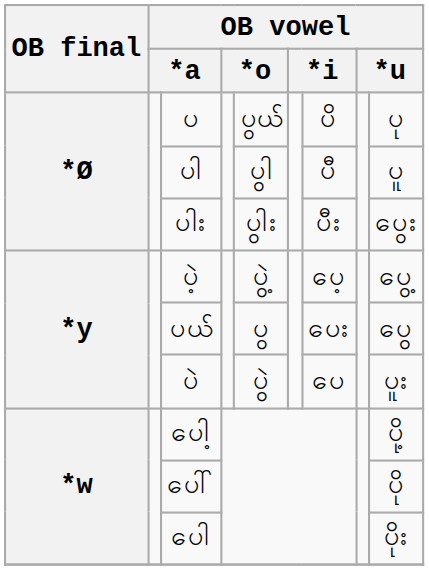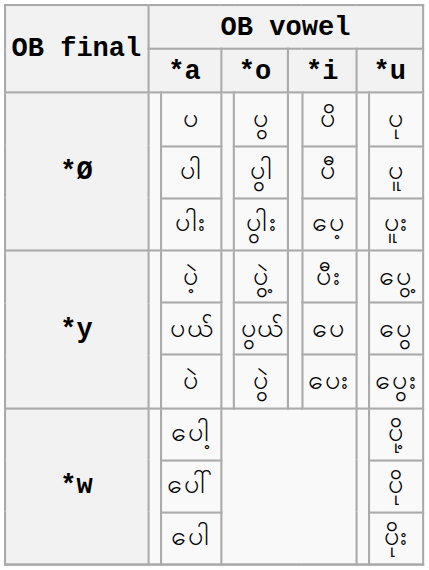ပ | column 5: ပွယ် -> ပွ
ပါး | column 7: ပီး -> ပေ့
ပါး | column 9: ပွေး -> ပူး
ပဲ့ | column 7: ပေ့ -> ပီး
ပယ် | column 5: ပွ -> ပွယ်
ပယ် | column 7: ပေး -> ပေ
ပဲ | column 7: ပေ -> ပေး
ပဲ | column 9: ပူး -> ပွေး
